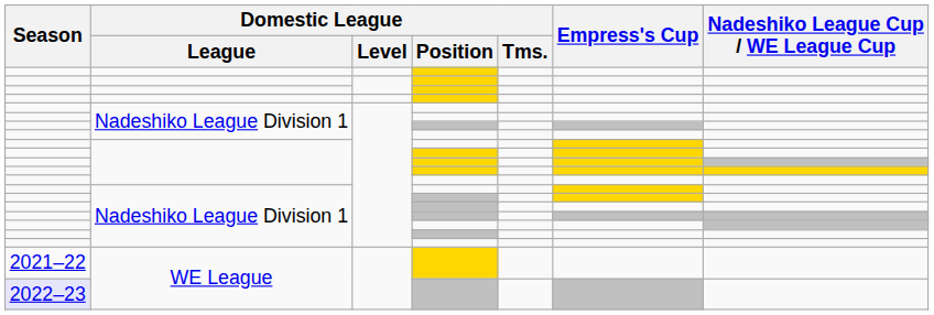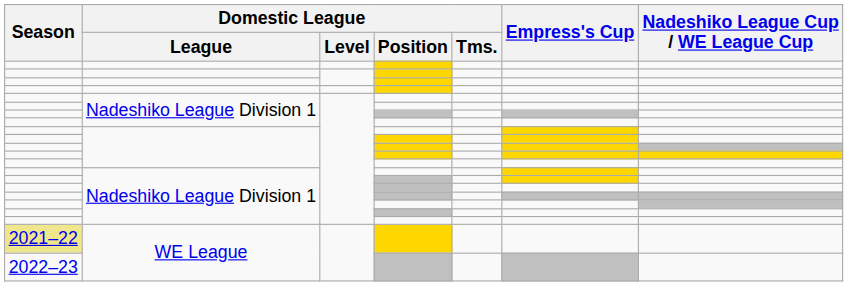2021–22 | Season: no background -> khaki background
2022–23 | Season: lavender background -> no background
